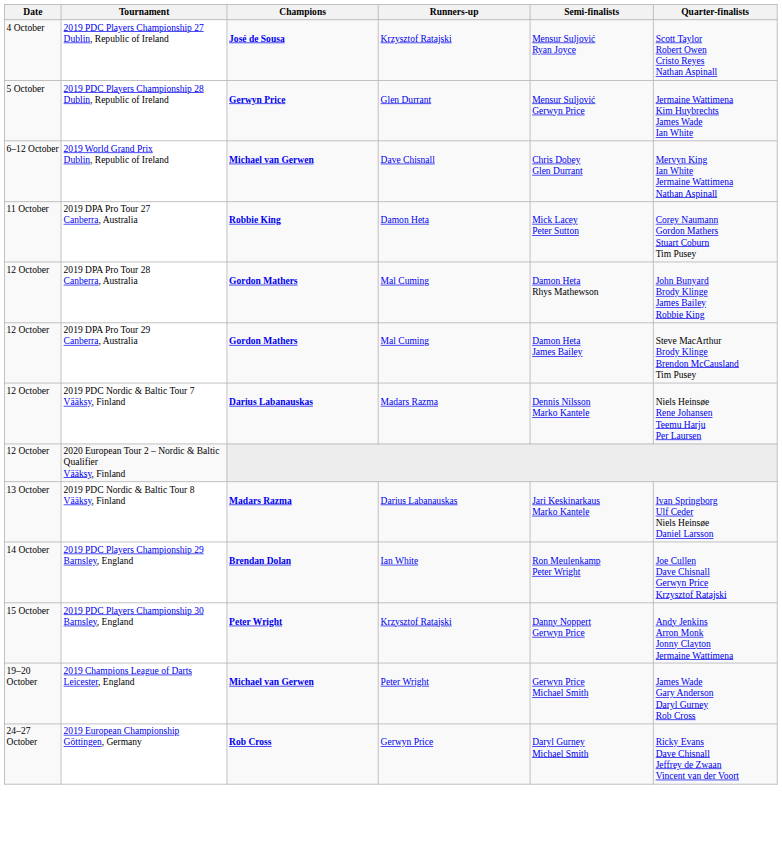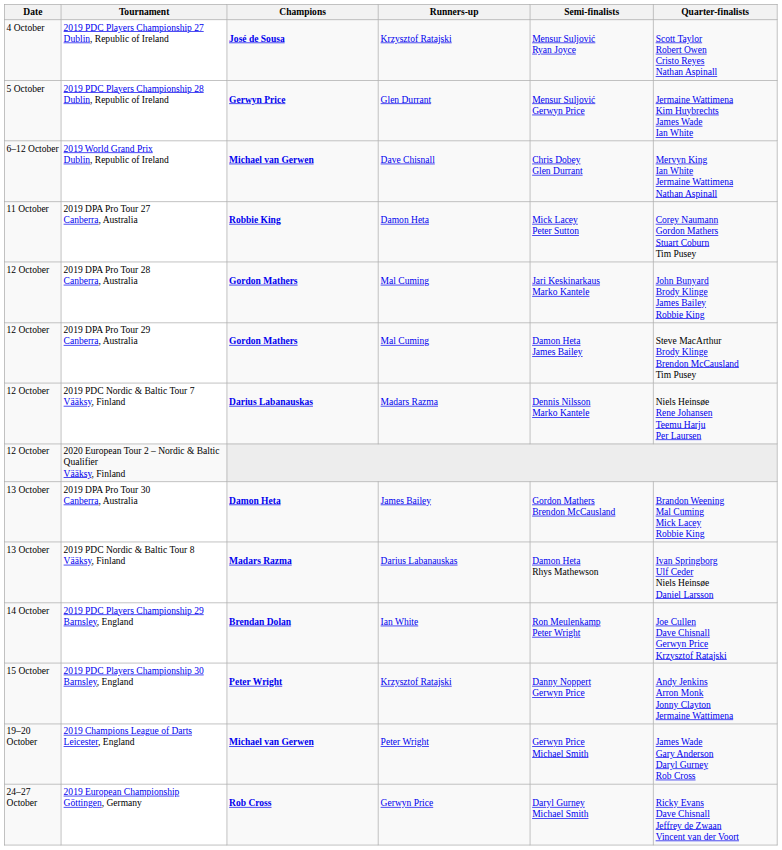2019 DPA Pro Tour 28 Canberra, Australia | Semi-finalists: Damon Heta Rhys Mathewson -> Jari Keskinarkaus Marko Kantele
+ row: 13 October | 2019 DPA Pro Tour 30 Canberra, Australia | Damon Heta | James Bailey | Gordon Mathers Brendon McCausland | Brandon Weening Mal Cuming Mick Lacey Robbie King
2019 PDC Nordic & Baltic Tour 8 Vääksy, Finland | Semi-finalists: Jari Keskinarkaus Marko Kantele -> Damon Heta Rhys Mathewson
